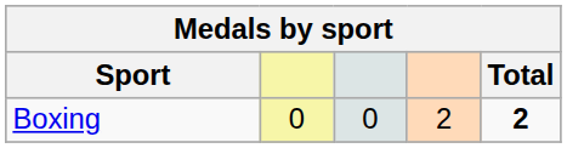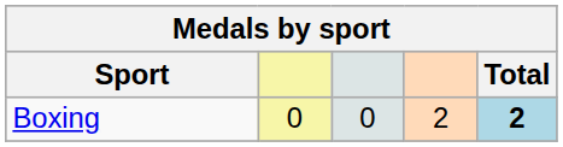Boxing | Total: no background -> lightblue background
